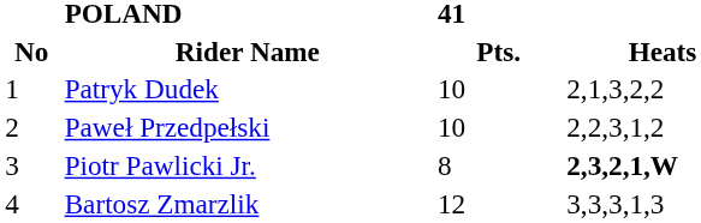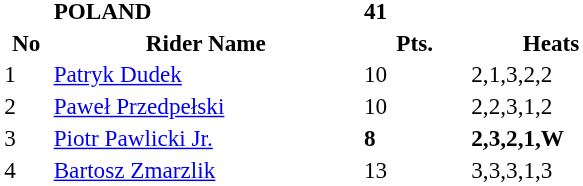Piotr Pawlicki Jr. | 41 / Pts.: normal -> bold
Bartosz Zmarzlik | 41 / Pts.: 12 -> 13
